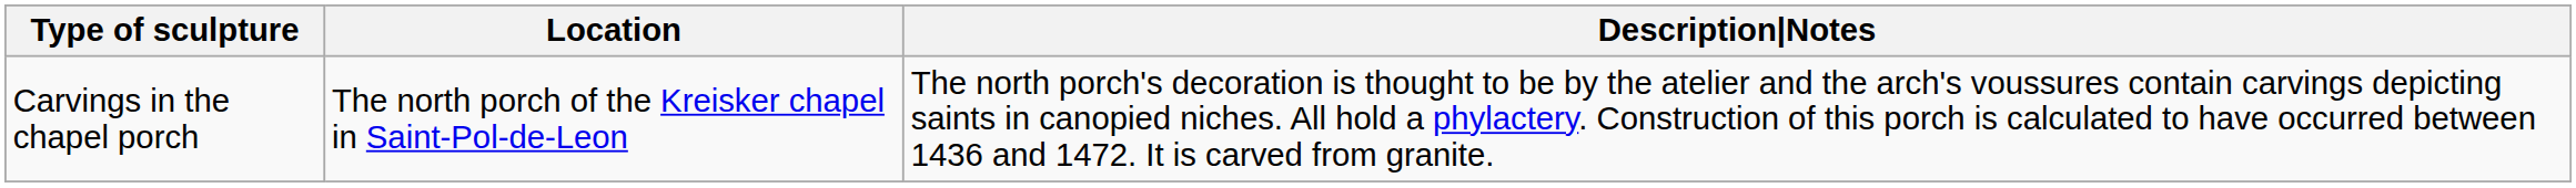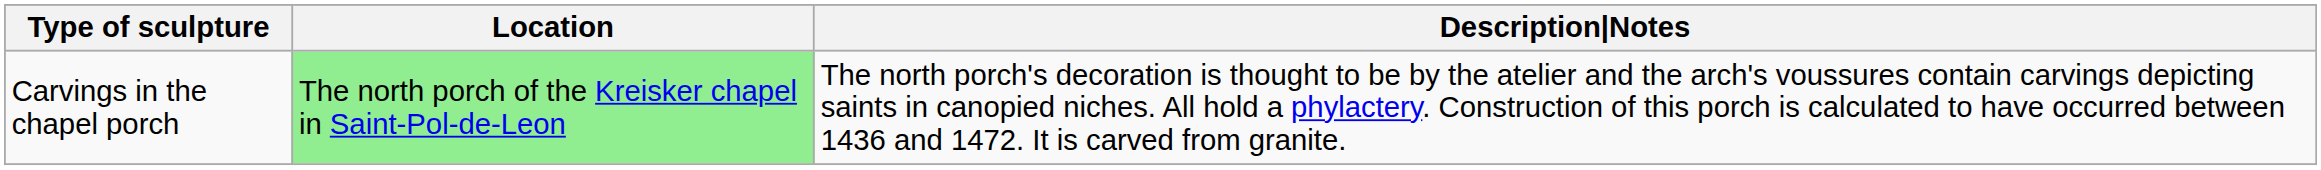row 2 | Location: no background -> lightgreen background
